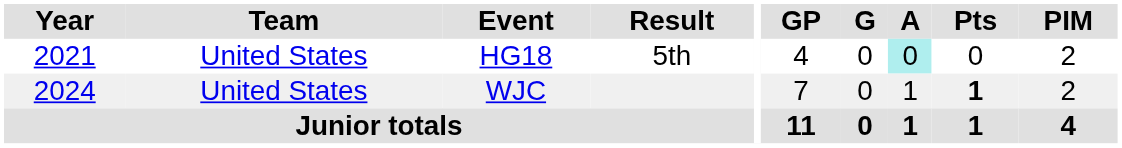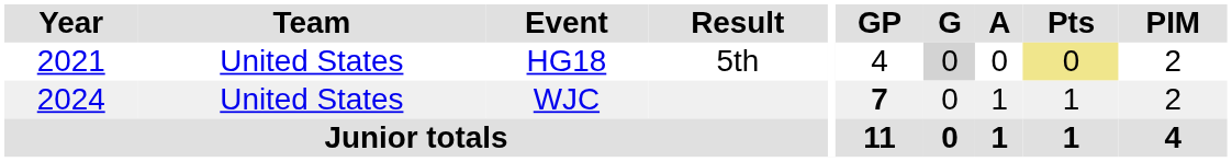HG18 | G: no background -> lightgrey background
HG18 | A: paleturquoise background -> no background
HG18 | Pts: no background -> khaki background
WJC | GP: normal -> bold
WJC | Pts: bold -> normal
